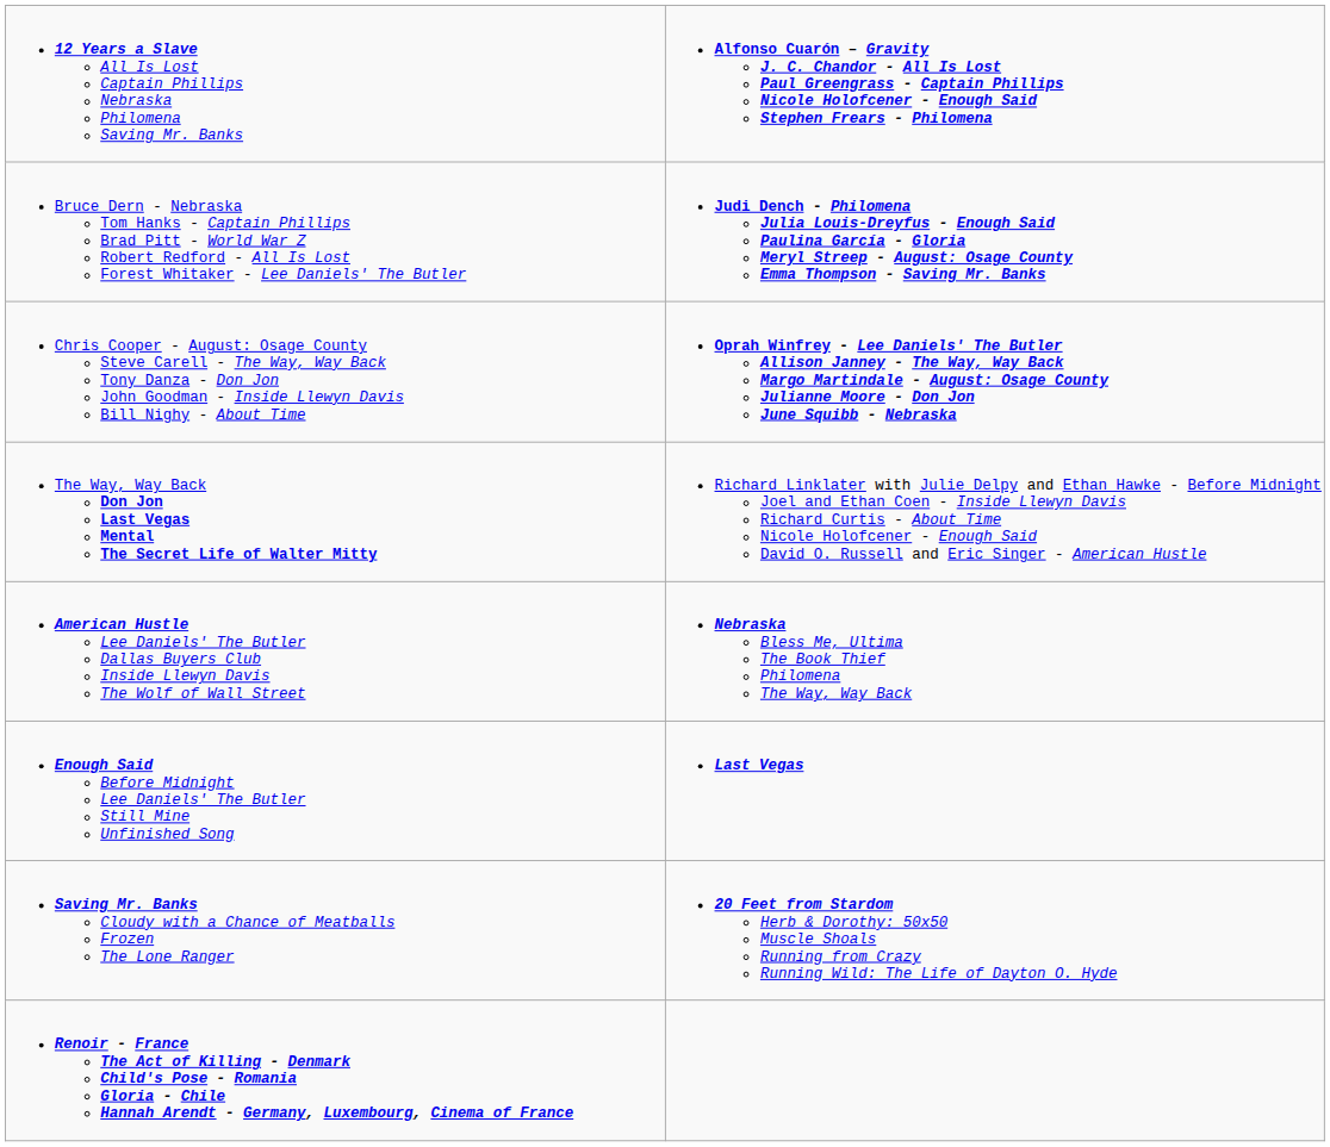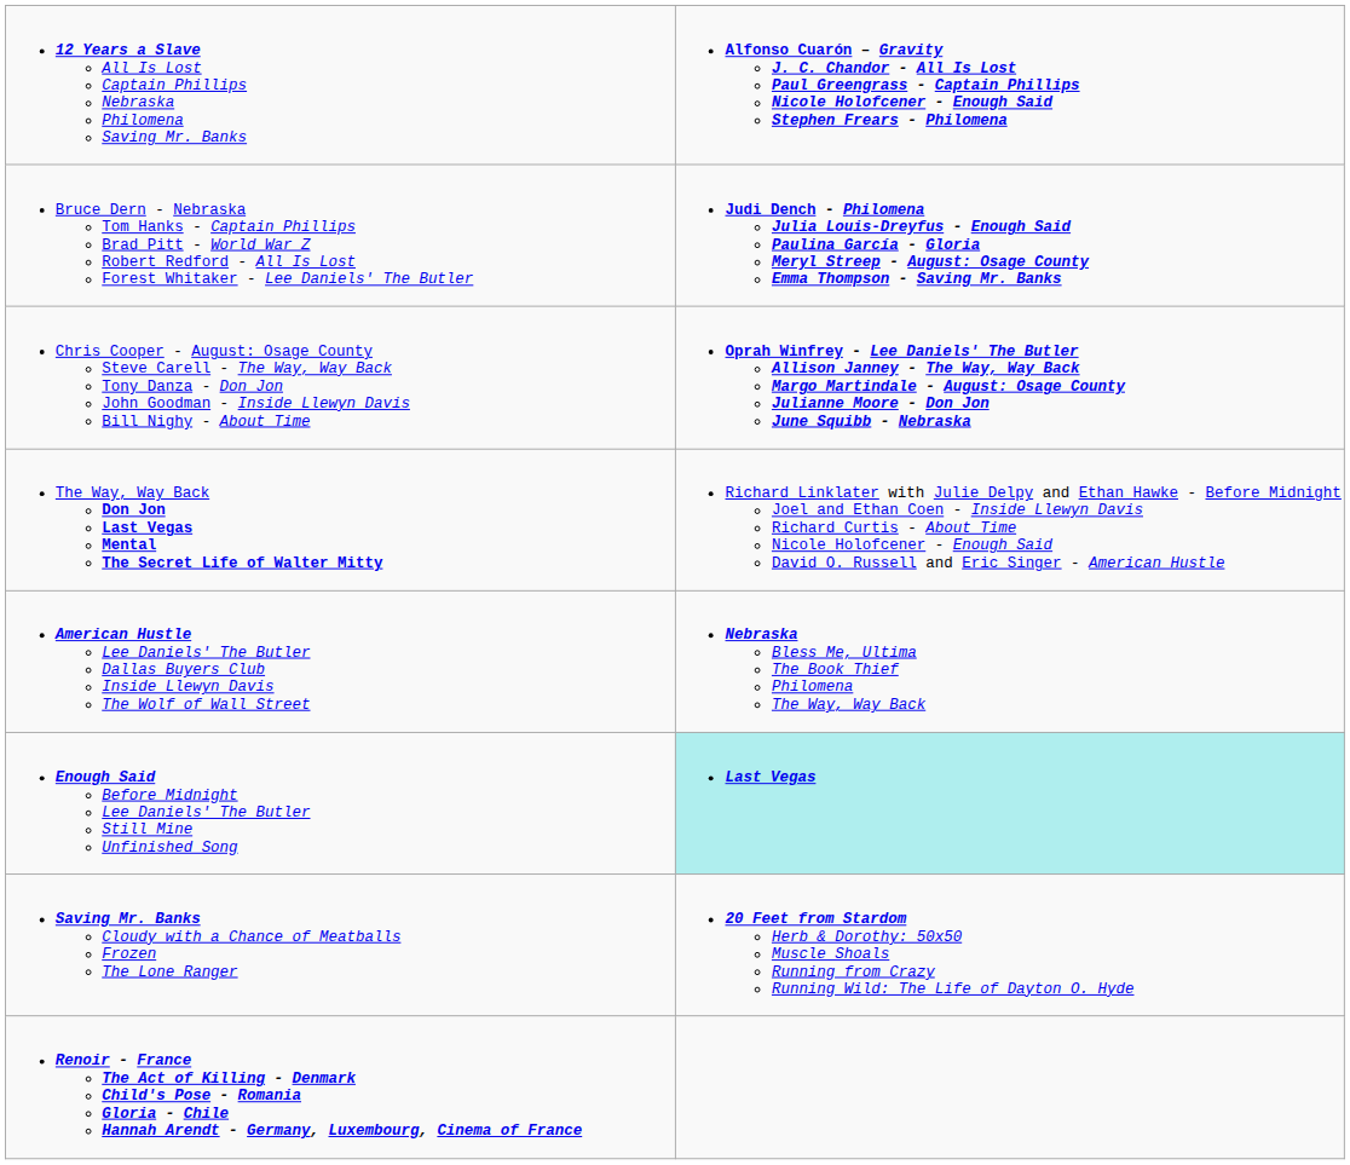row 6 | column 2: no background -> paleturquoise background
